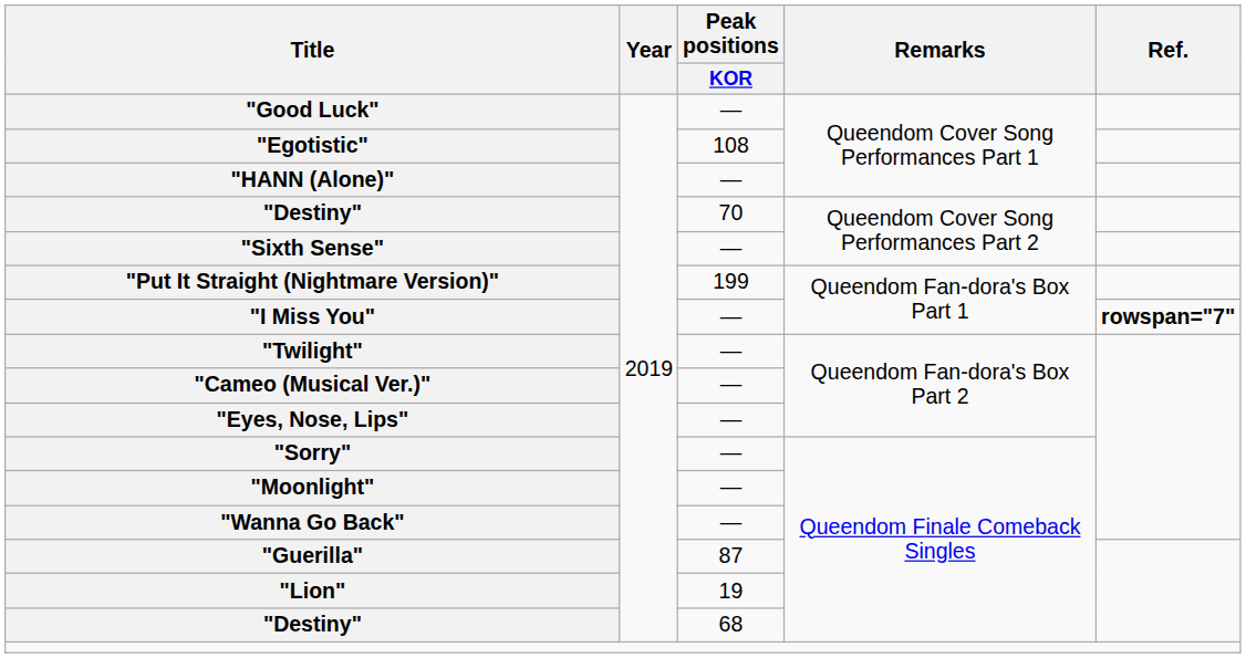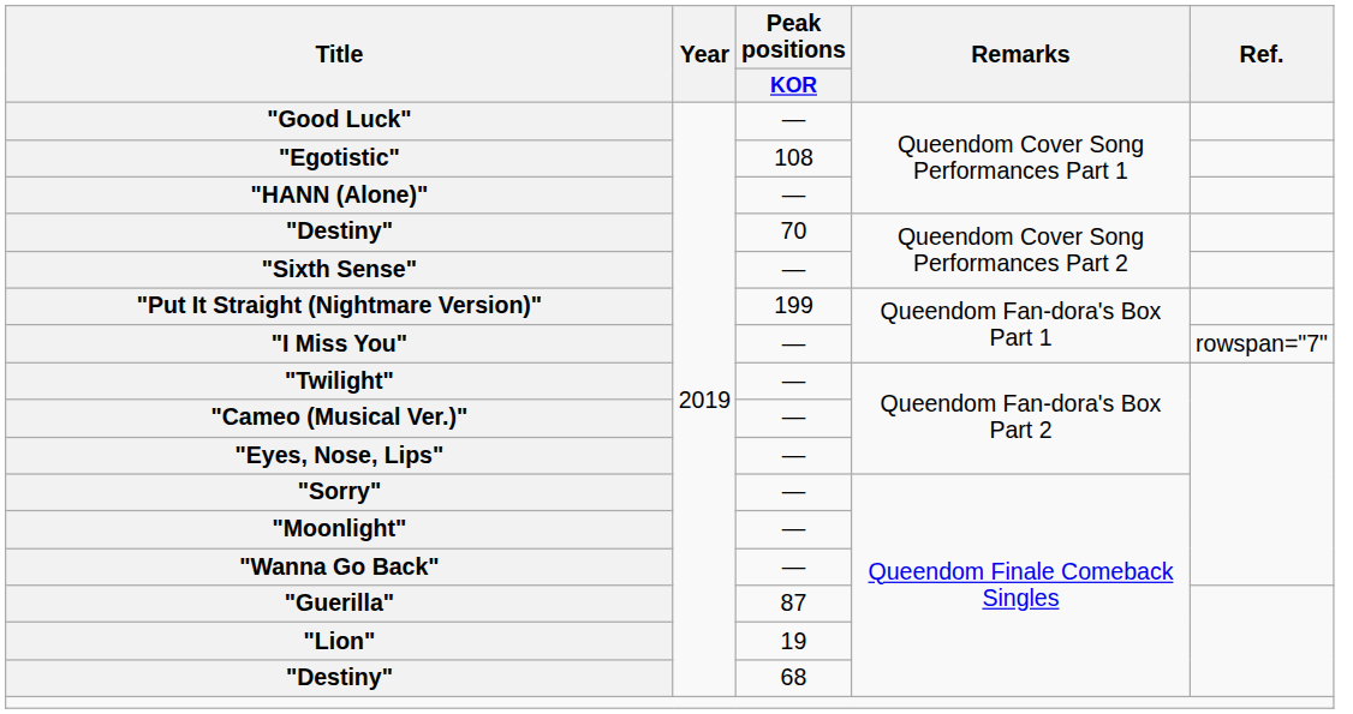"I Miss You" | Ref.: bold -> normal
